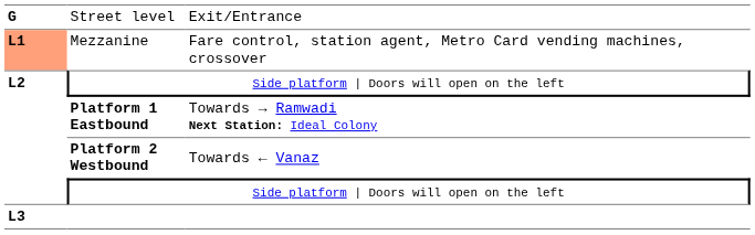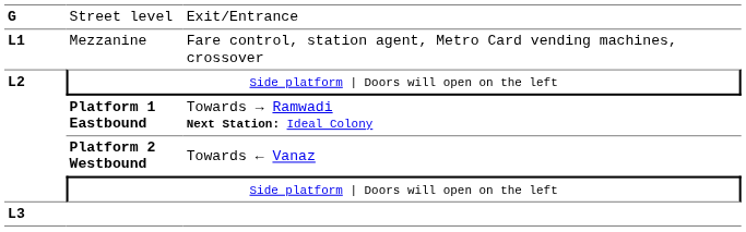Mezzanine | column 1: lightsalmon background -> no background
